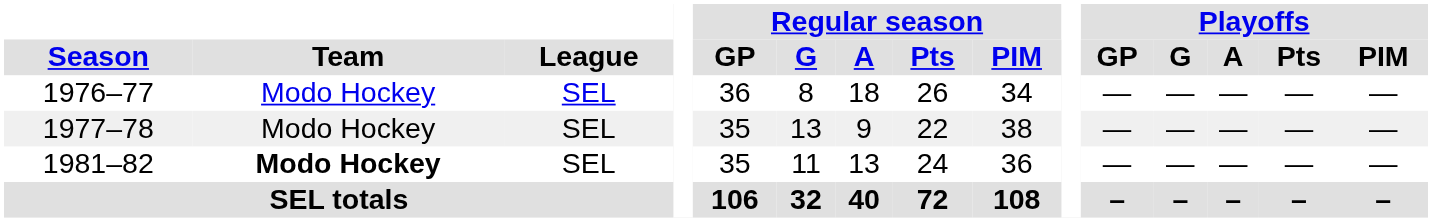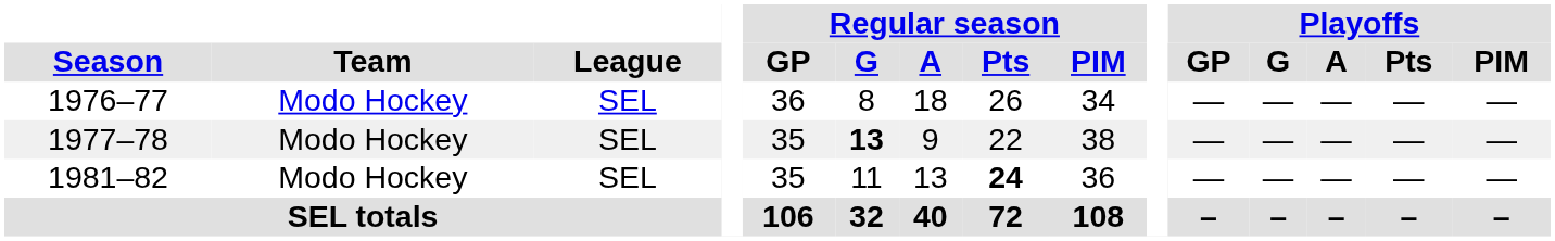1977–78 | Regular season / G: normal -> bold
1981–82 | Team: bold -> normal
1981–82 | Regular season / Pts: normal -> bold
